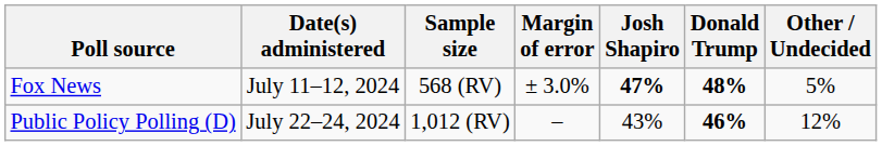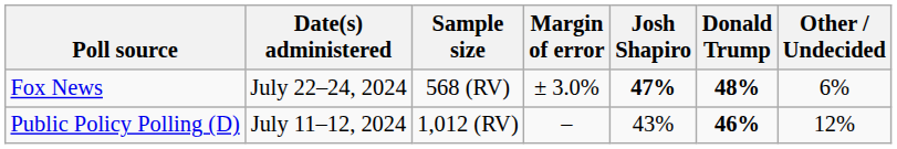Fox News | Date(s) administered: July 11–12, 2024 -> July 22–24, 2024
Fox News | Other / Undecided: 5% -> 6%
Public Policy Polling (D) | Date(s) administered: July 22–24, 2024 -> July 11–12, 2024
